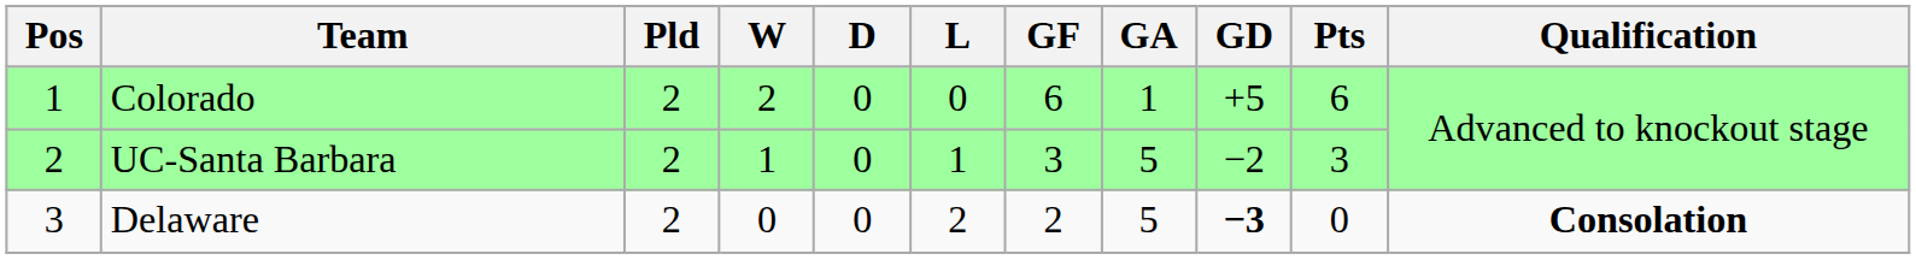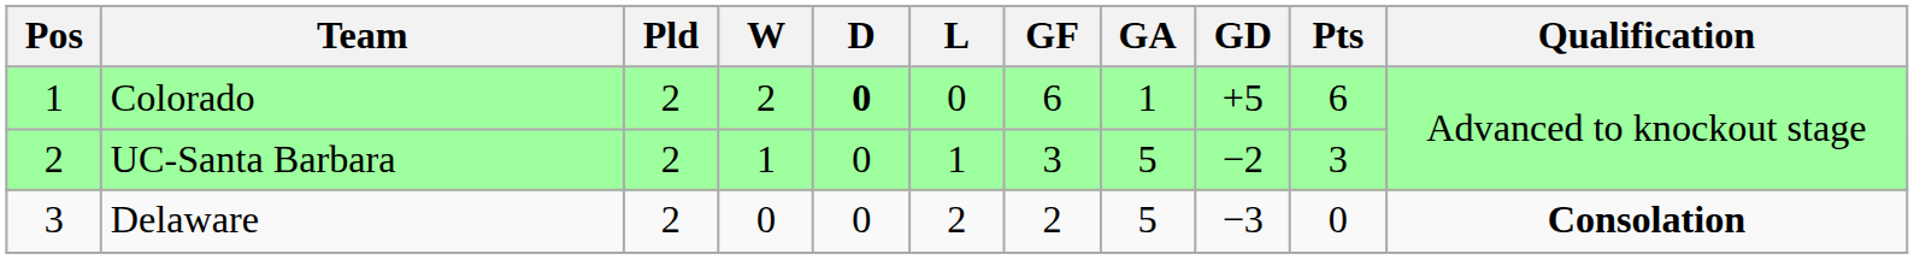Colorado | D: normal -> bold
Delaware | GD: bold -> normal
